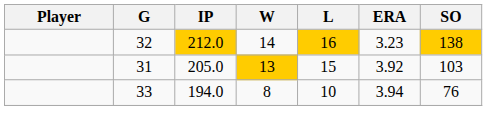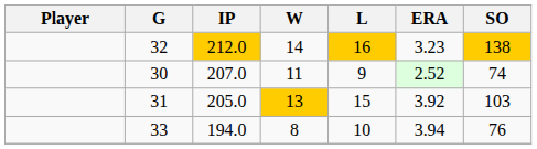+ row: 30 | 207.0 | 11 | 9 | 2.52 | 74
